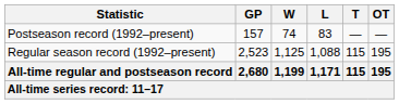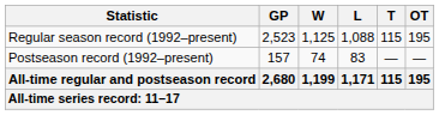rows swapped: Regular season record (1992–present) <-> Postseason record (1992–present)
